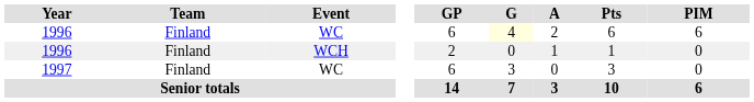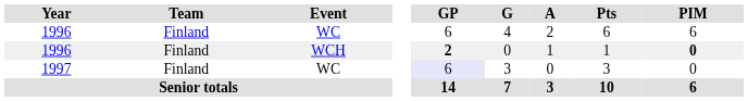1996 / WC | G: lightyellow background -> no background
1996 / WCH | GP: normal -> bold
1996 / WCH | PIM: normal -> bold
1997 | GP: no background -> lavender background
